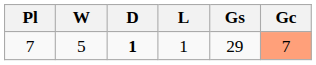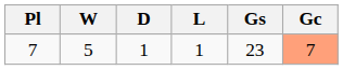row 2 | D: bold -> normal
row 2 | Gs: 29 -> 23
